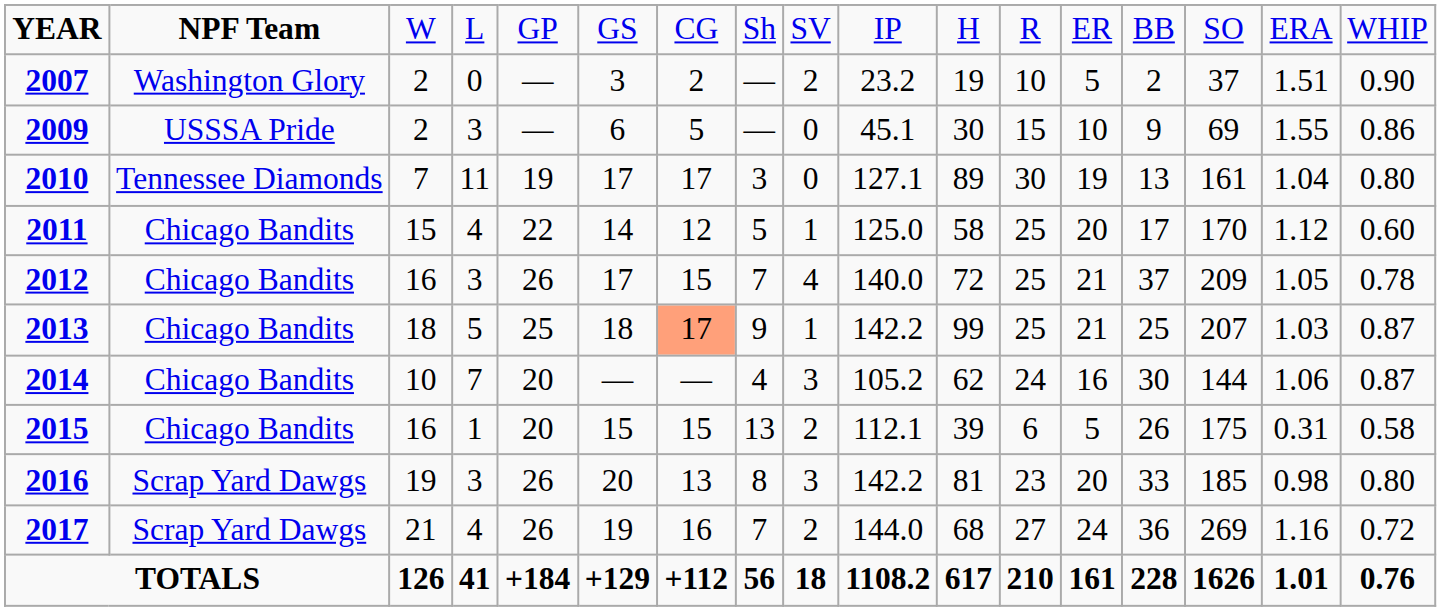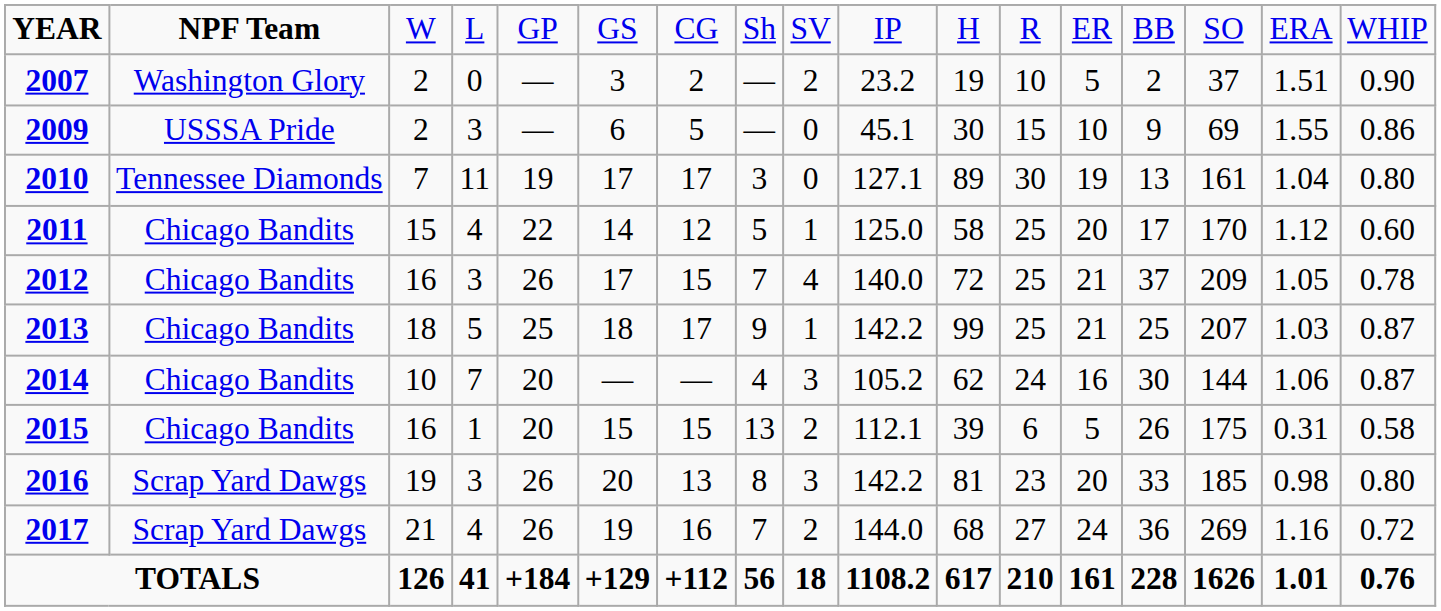2013 | column 7: lightsalmon background -> no background
